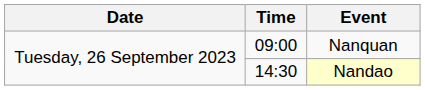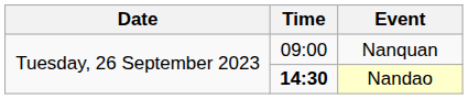Nandao | Time: normal -> bold
